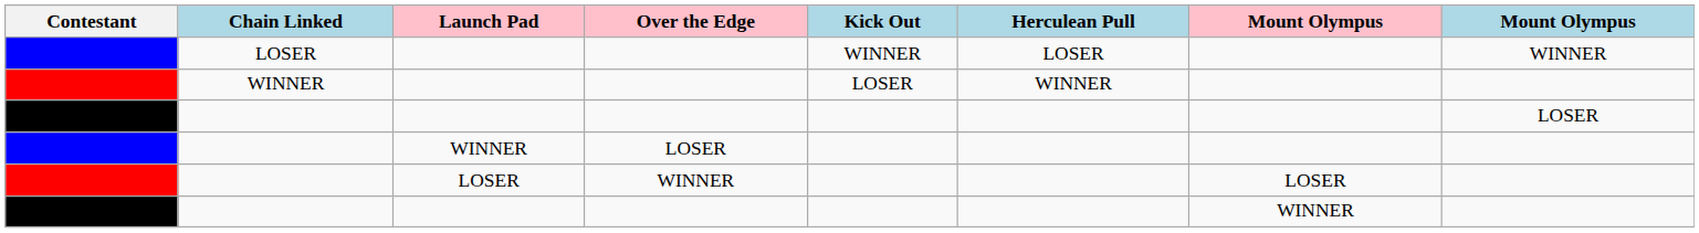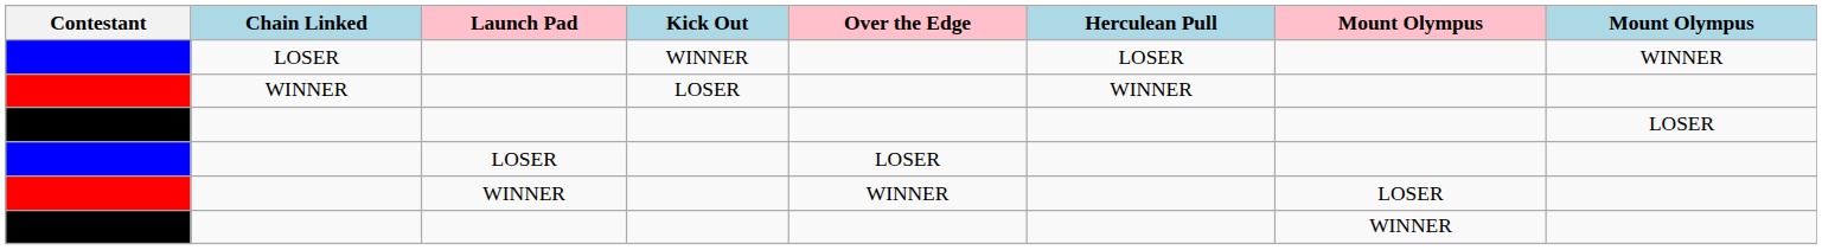columns swapped: Kick Out <-> Over the Edge
row 5 | Launch Pad: WINNER -> LOSER
row 6 | Launch Pad: LOSER -> WINNER
